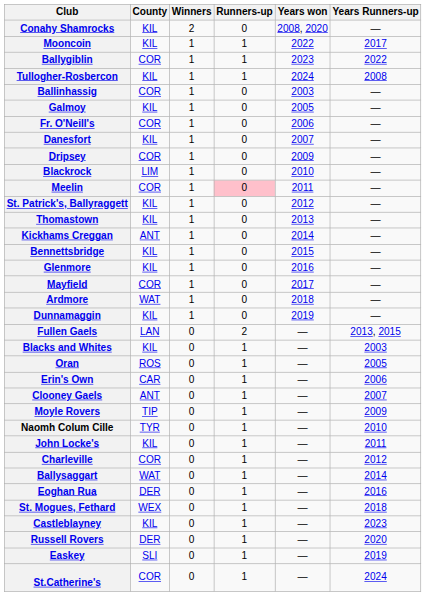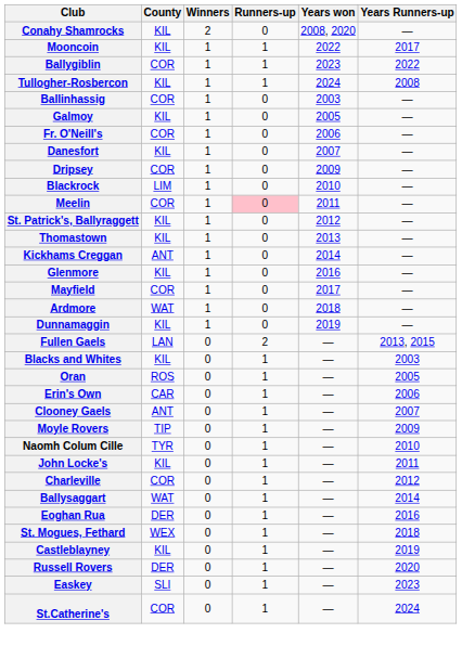- row: Bennettsbridge | KIL | 1 | 0 | 2015 | —
Castleblayney | Years Runners-up: 2023 -> 2019
Easkey | Years Runners-up: 2019 -> 2023
